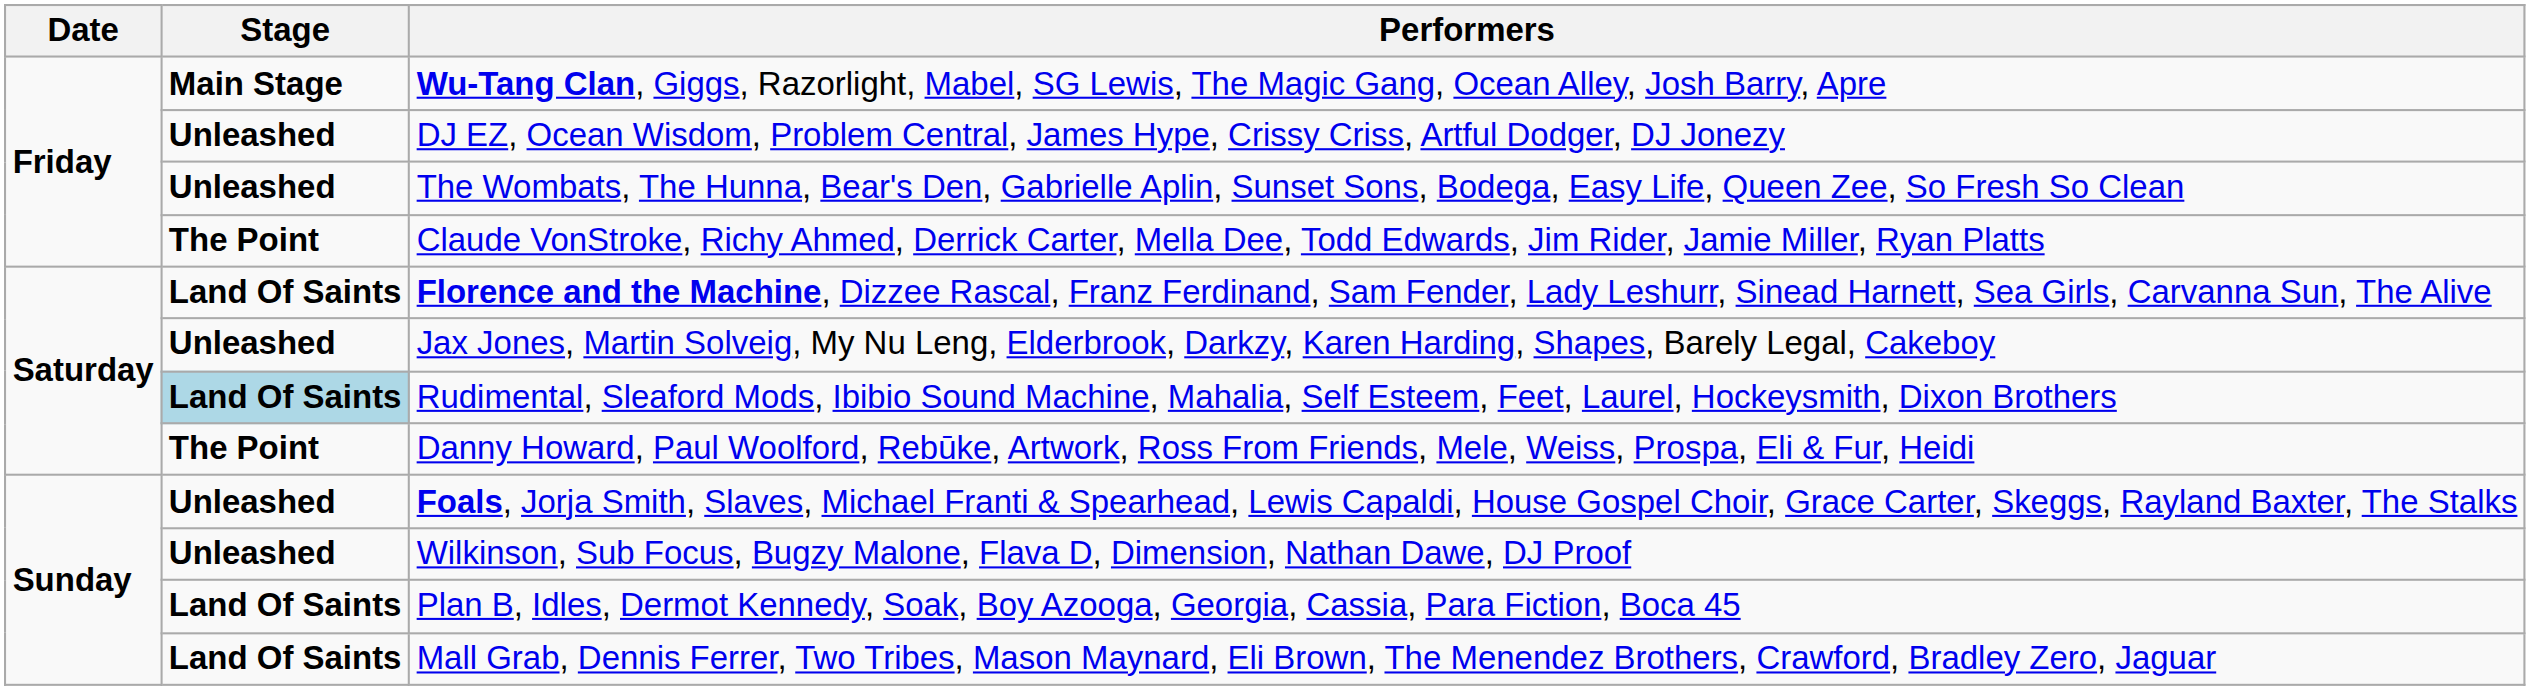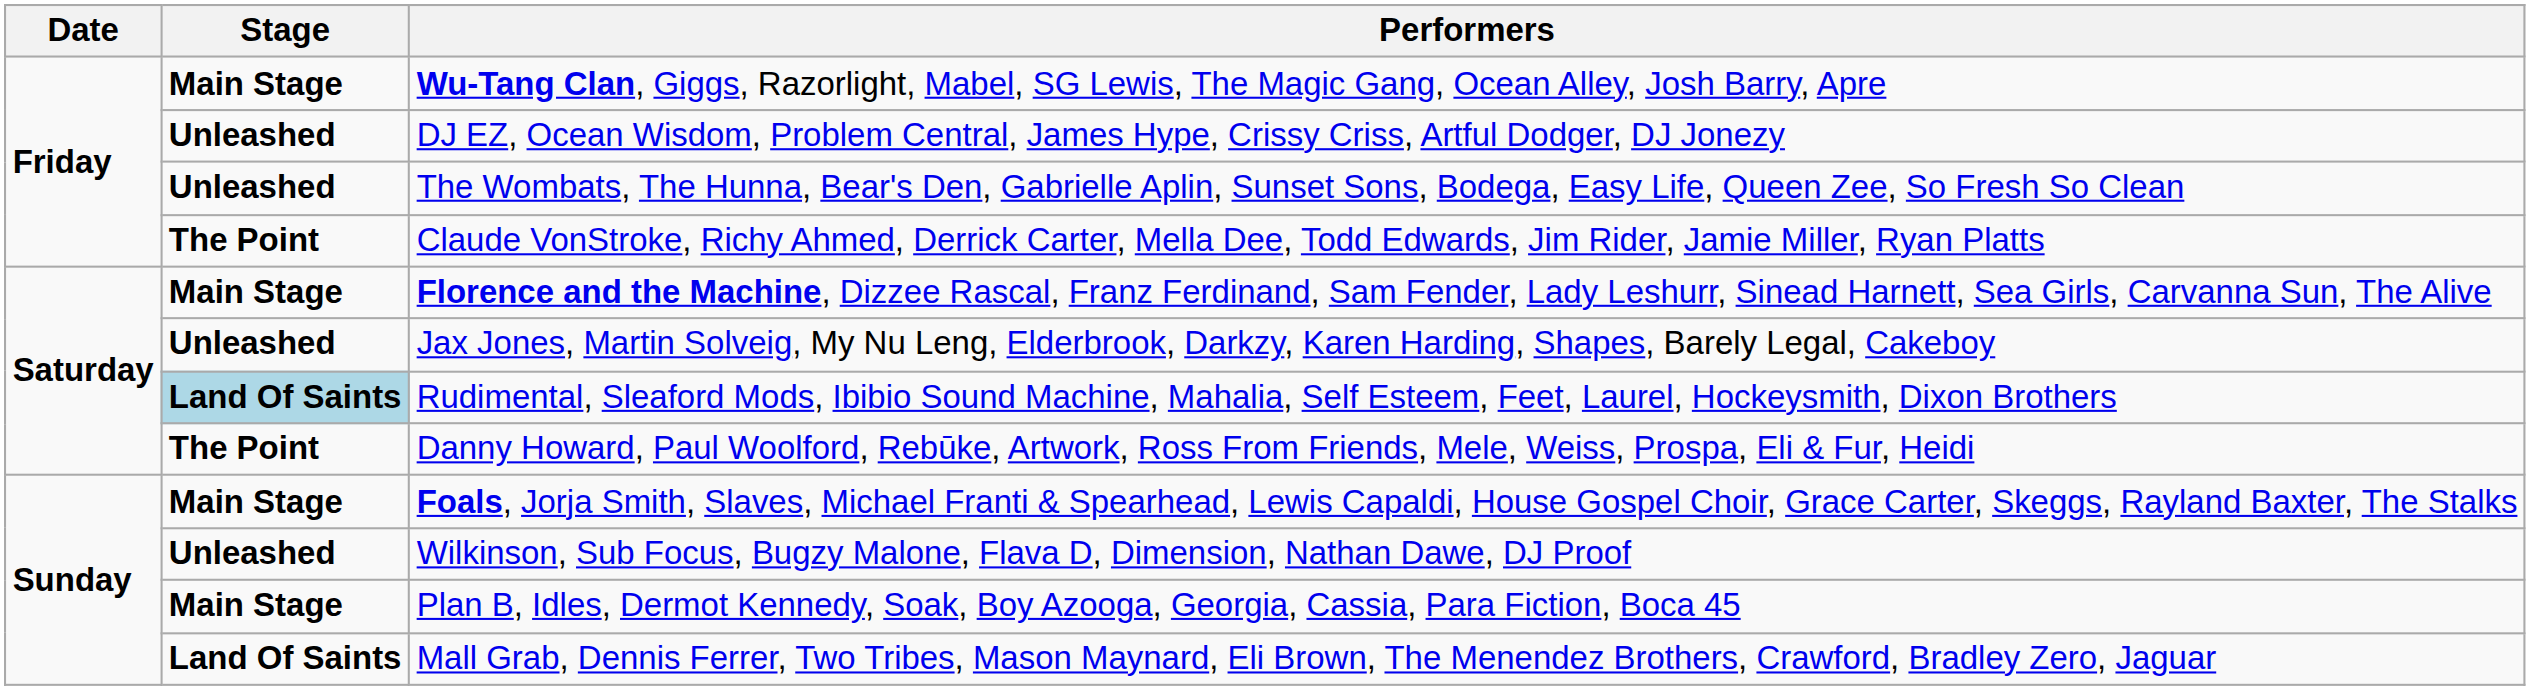row 6 | Stage: Land Of Saints -> Main Stage
row 10 | Stage: Unleashed -> Main Stage
row 12 | Stage: Land Of Saints -> Main Stage
